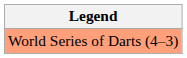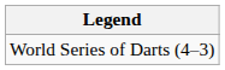row 2 | column 1: lightsalmon background -> no background
